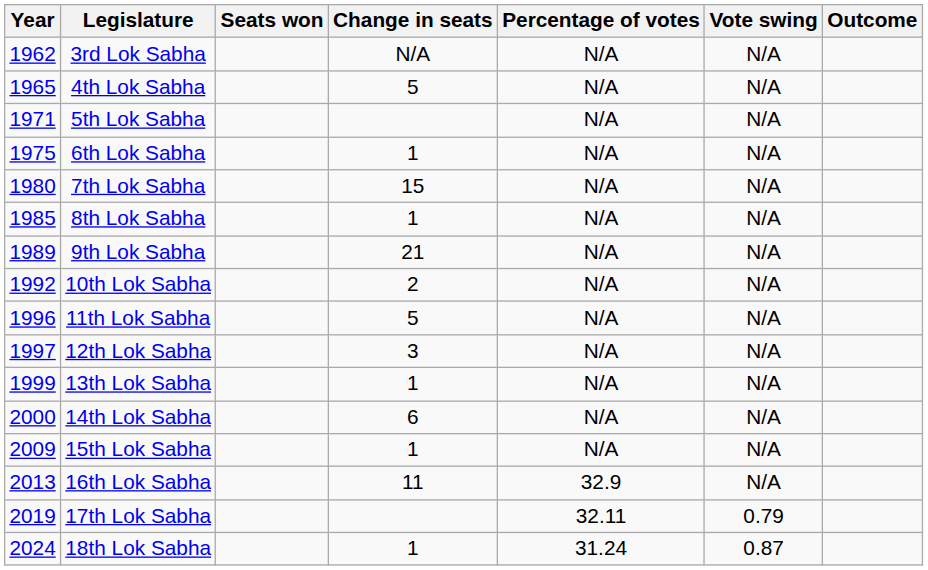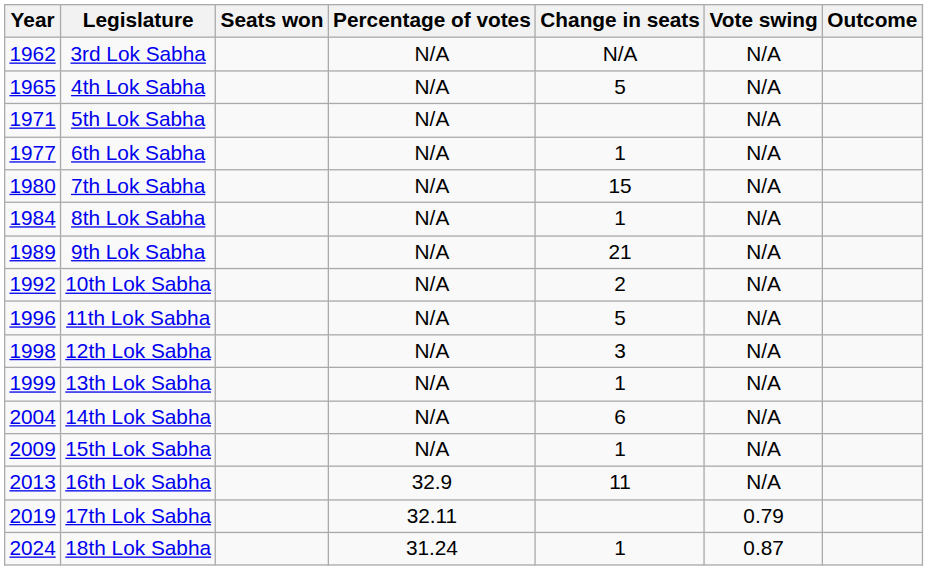columns swapped: Change in seats <-> Percentage of votes
6th Lok Sabha | Year: 1975 -> 1977
8th Lok Sabha | Year: 1985 -> 1984
12th Lok Sabha | Year: 1997 -> 1998
14th Lok Sabha | Year: 2000 -> 2004
